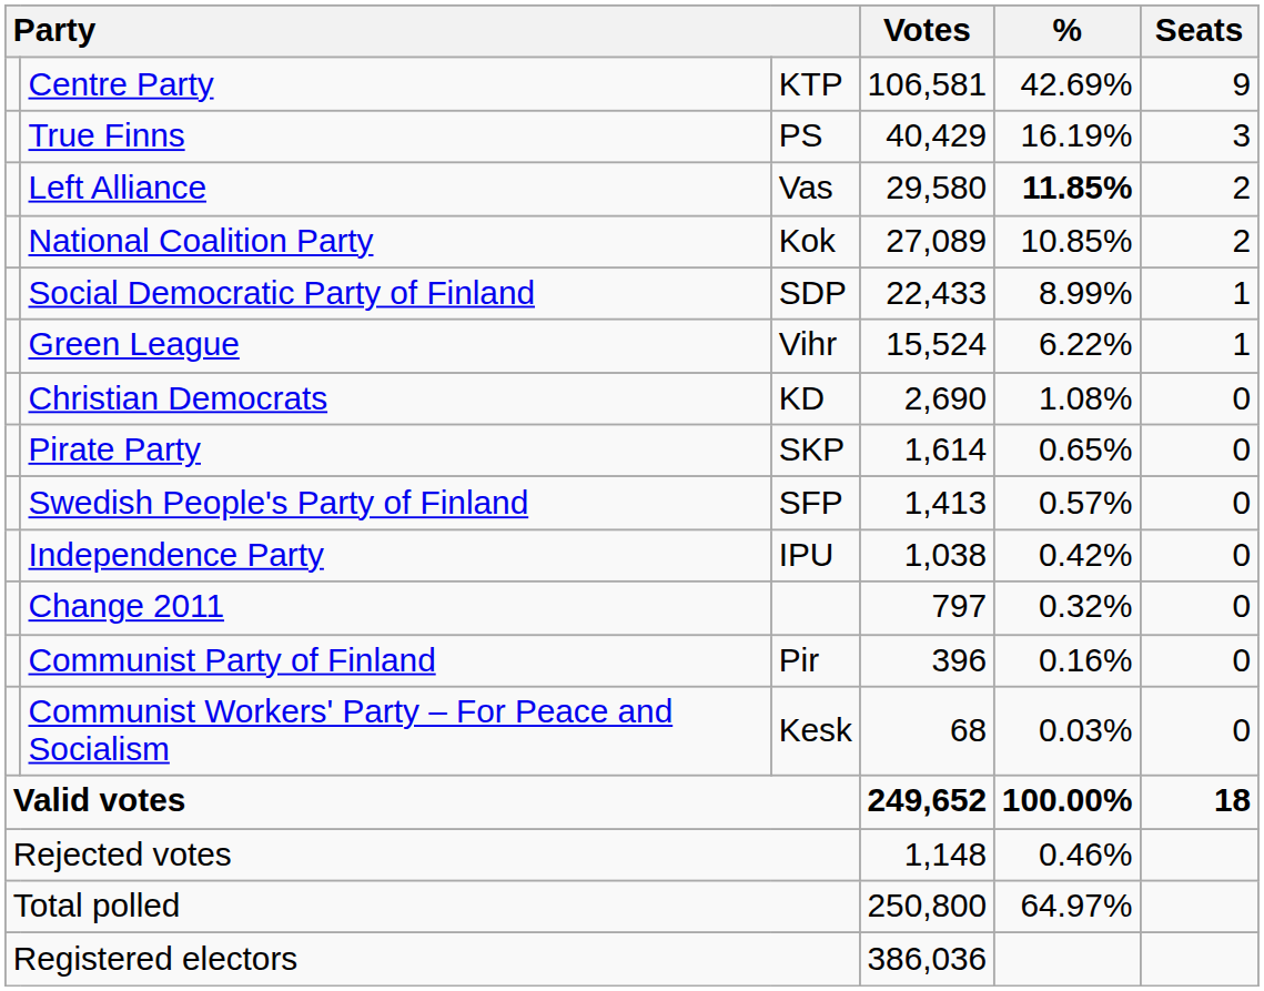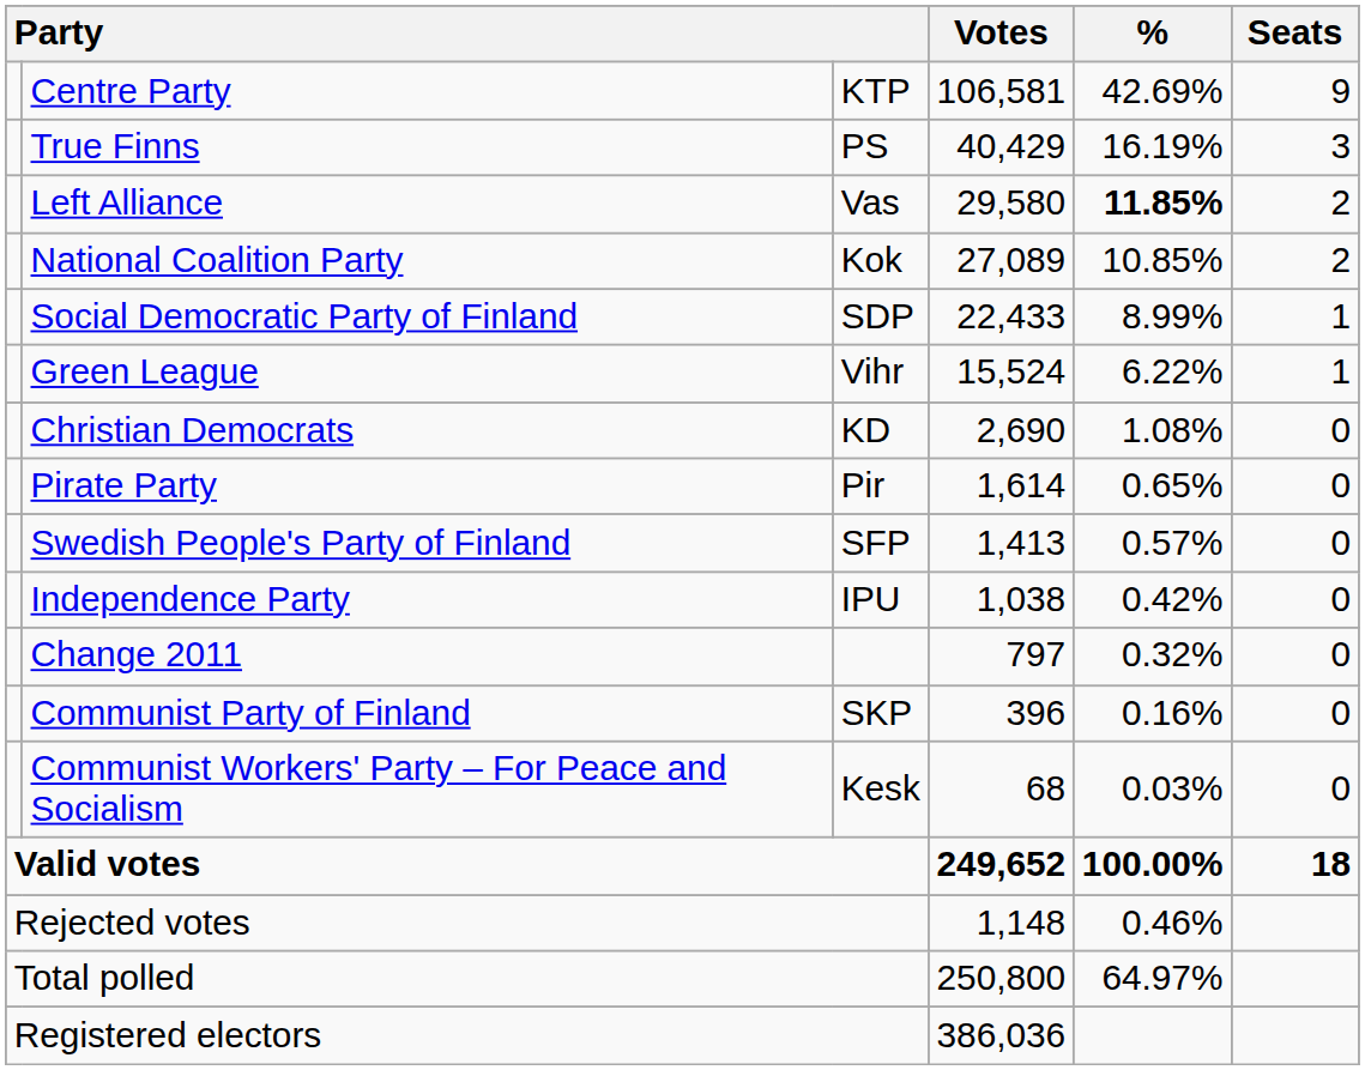Pirate Party | column 3: SKP -> Pir
Communist Party of Finland | column 3: Pir -> SKP
